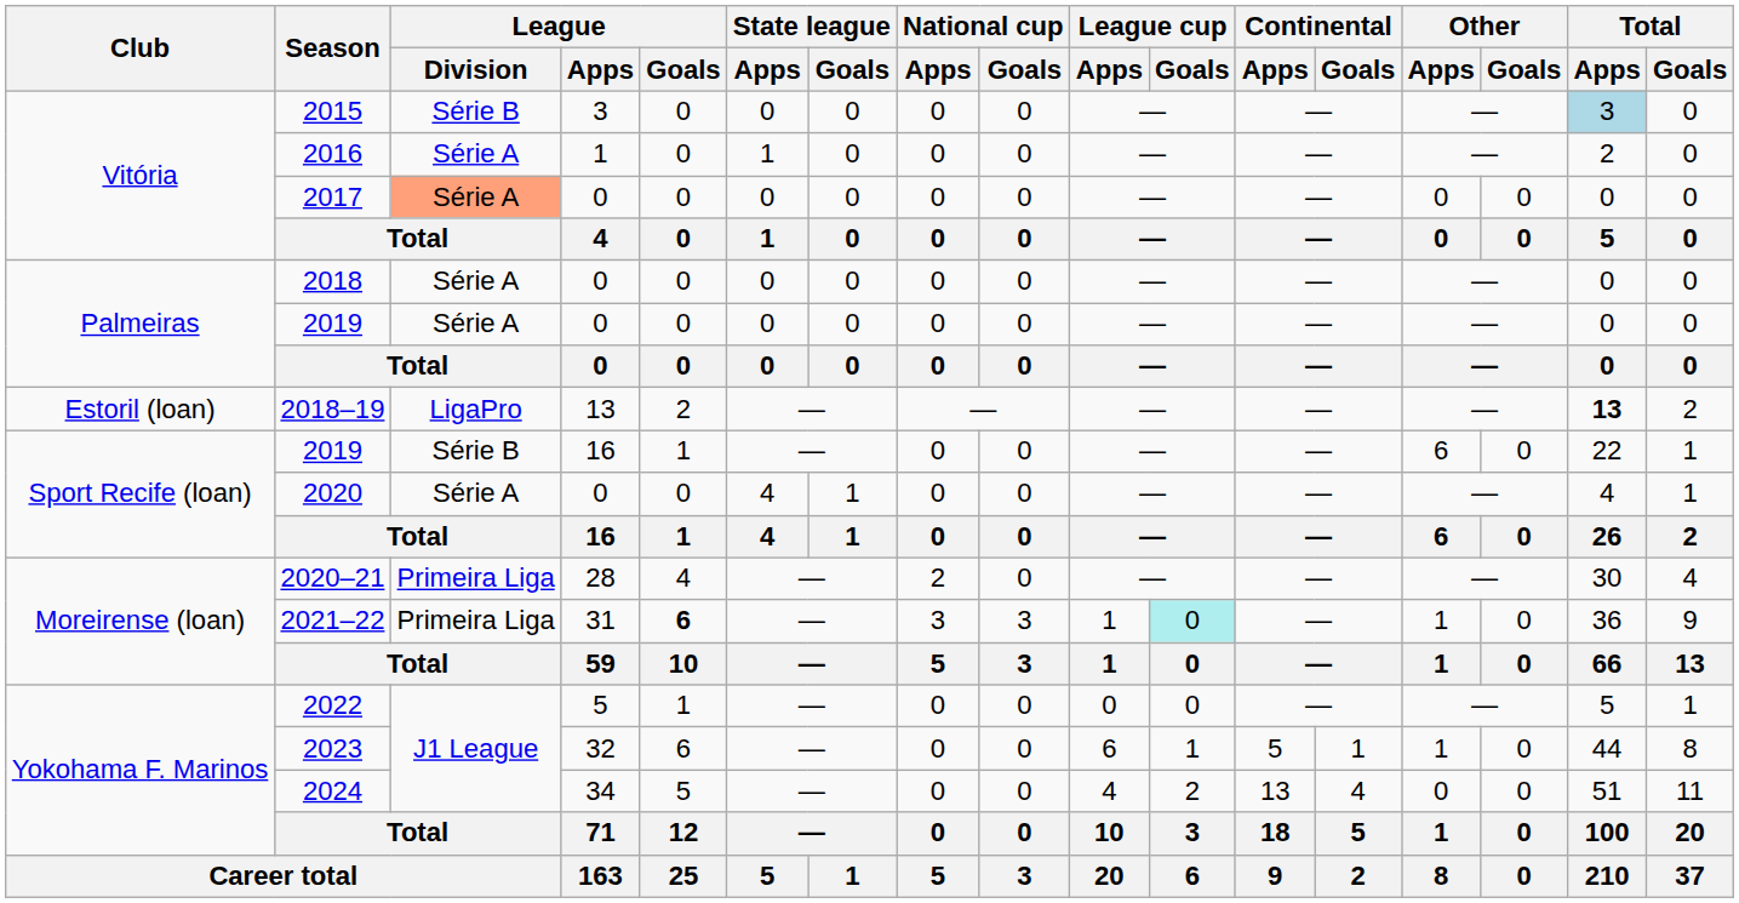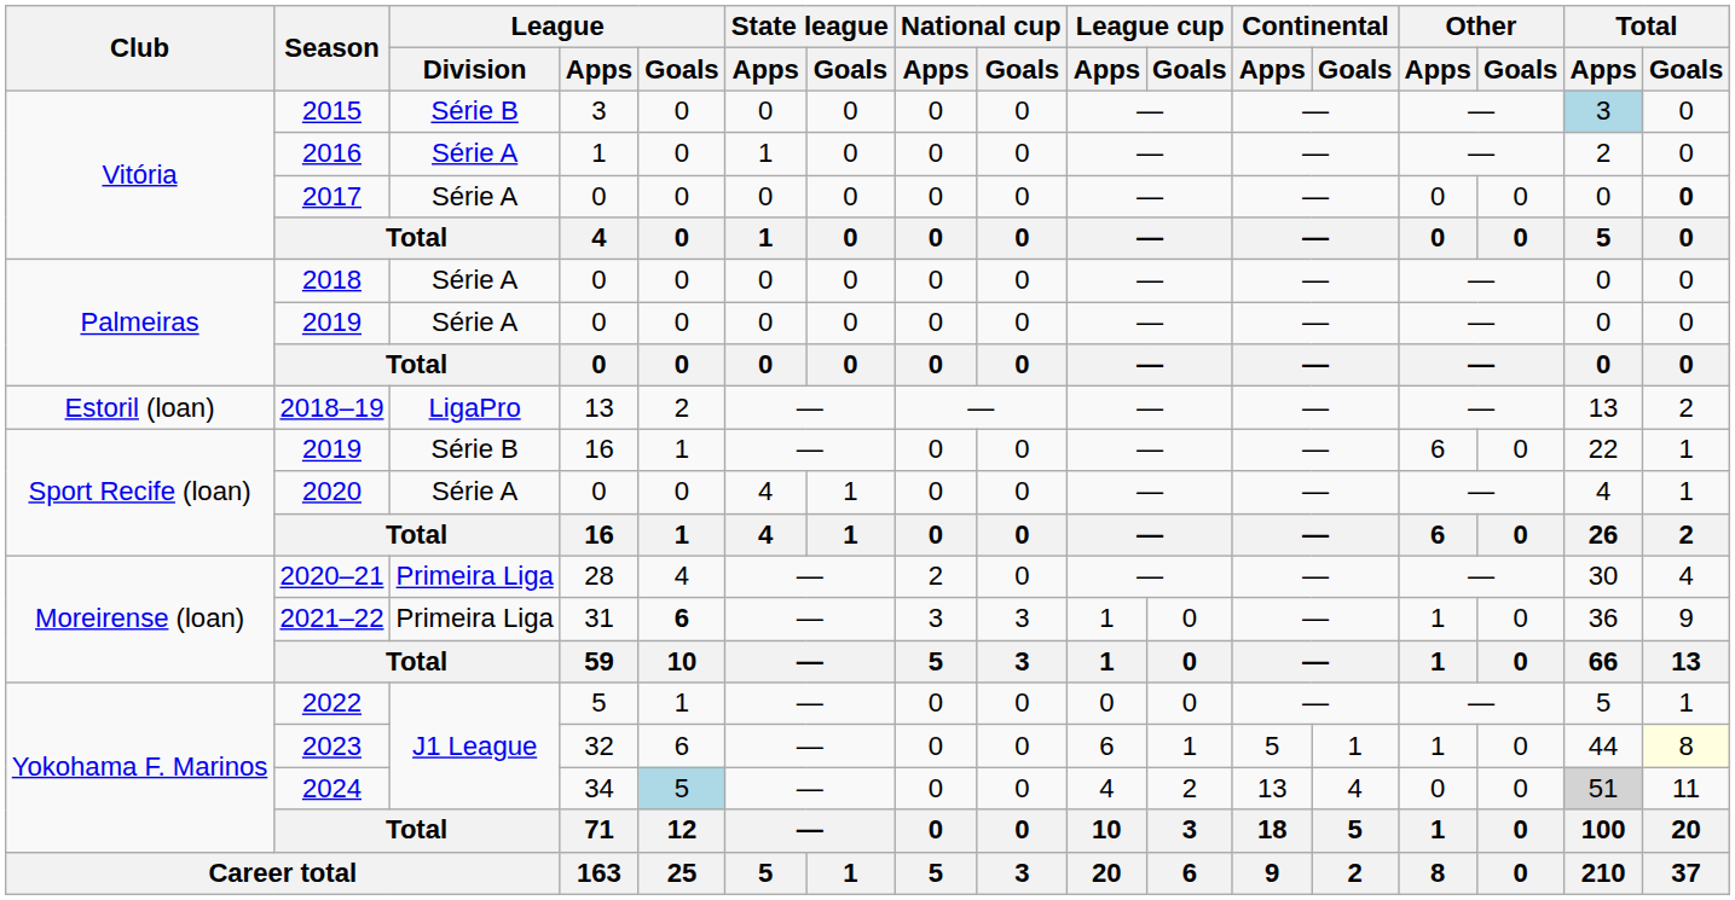2017 | League / Division: lightsalmon background -> no background
2017 | Total / Goals: normal -> bold
2018–19 | Total / Apps: bold -> normal
2021–22 | League cup / Goals: paleturquoise background -> no background
2023 | Total / Goals: no background -> lightyellow background
2024 | League / Goals: no background -> lightblue background
2024 | Total / Apps: no background -> lightgrey background
